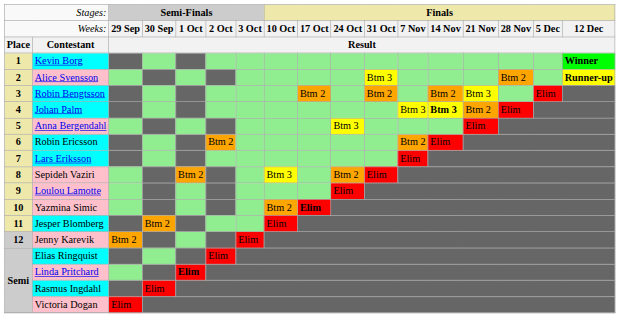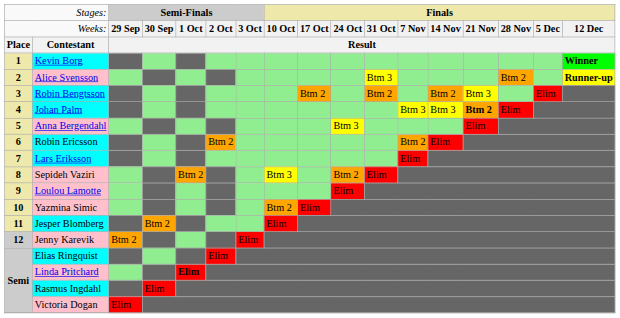Johan Palm | column 13: bold -> normal
Johan Palm | column 14: normal -> bold
Yazmina Simic | column 9: bold -> normal
